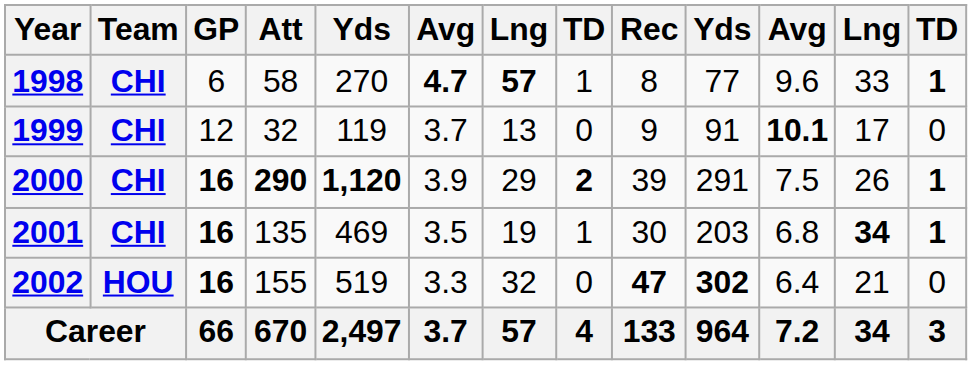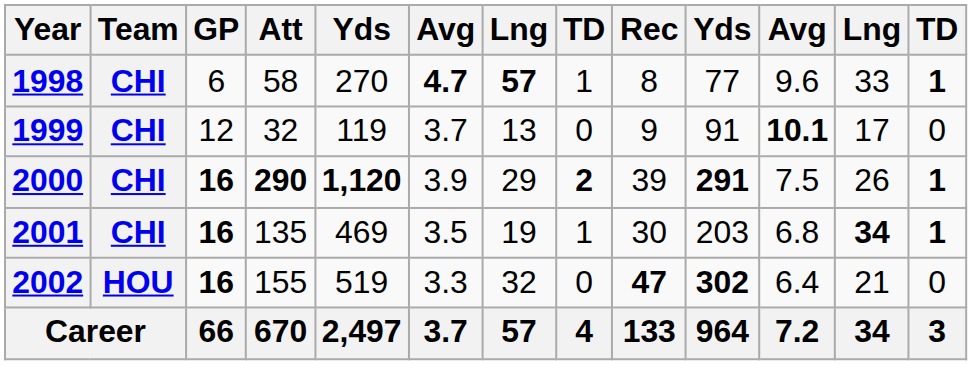2000 | column 10: normal -> bold
